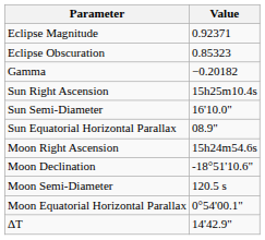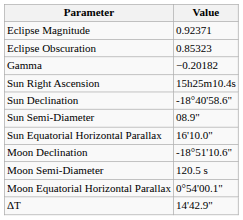+ row: Sun Declination | -18°40'58.6"
Sun Semi-Diameter | Value: 16'10.0" -> 08.9"
Sun Equatorial Horizontal Parallax | Value: 08.9" -> 16'10.0"
- row: Moon Right Ascension | 15h24m54.6s
